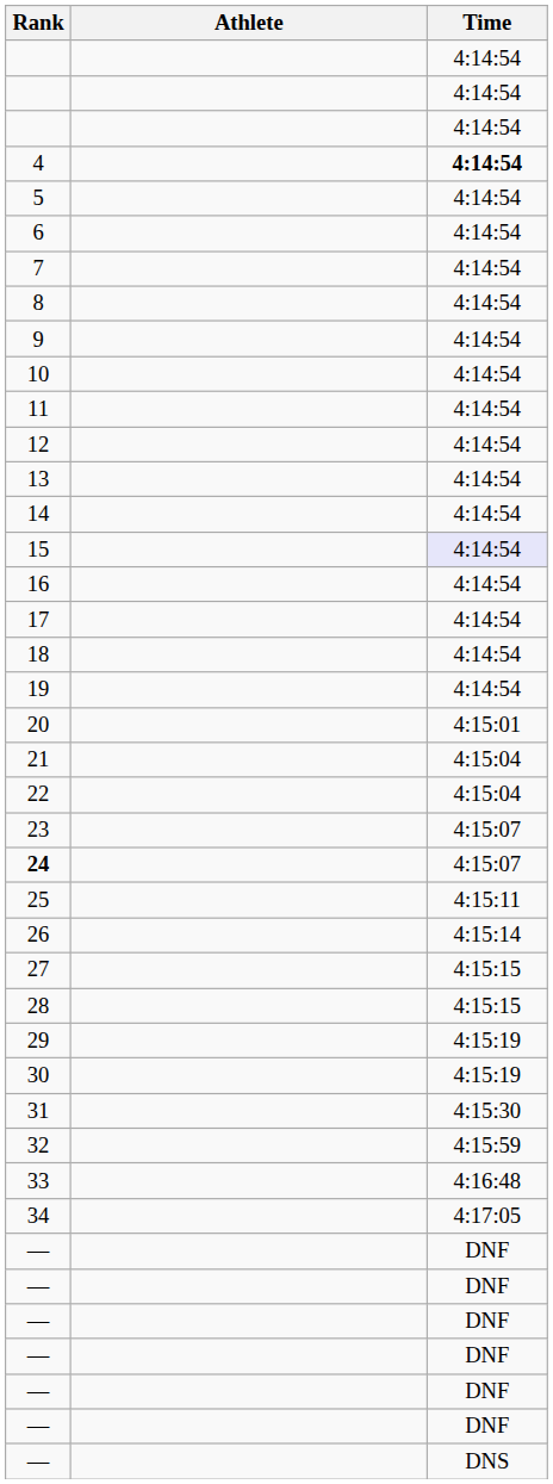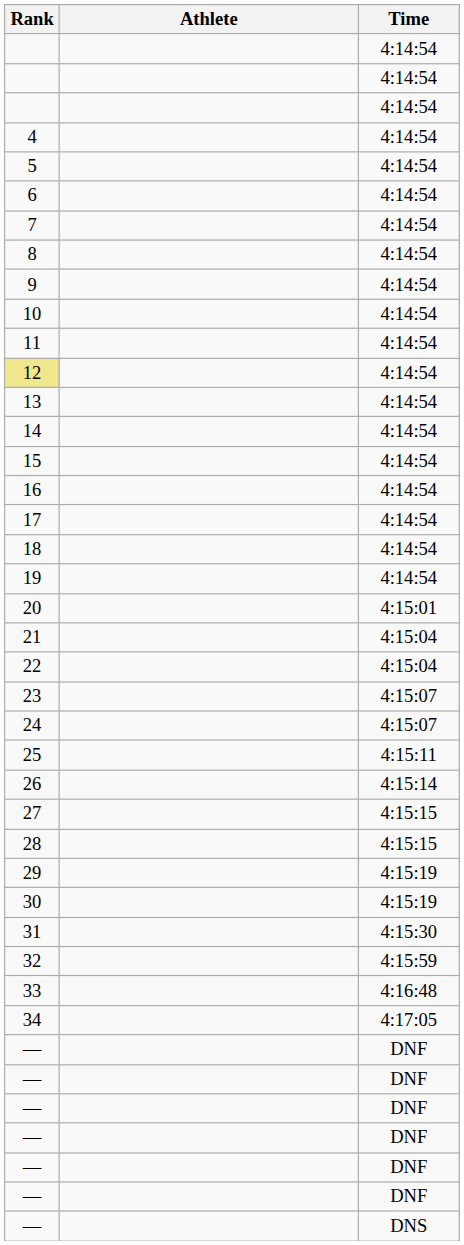4 | Time: bold -> normal
12 | Rank: no background -> khaki background
15 | Time: lavender background -> no background
24 | Rank: bold -> normal
